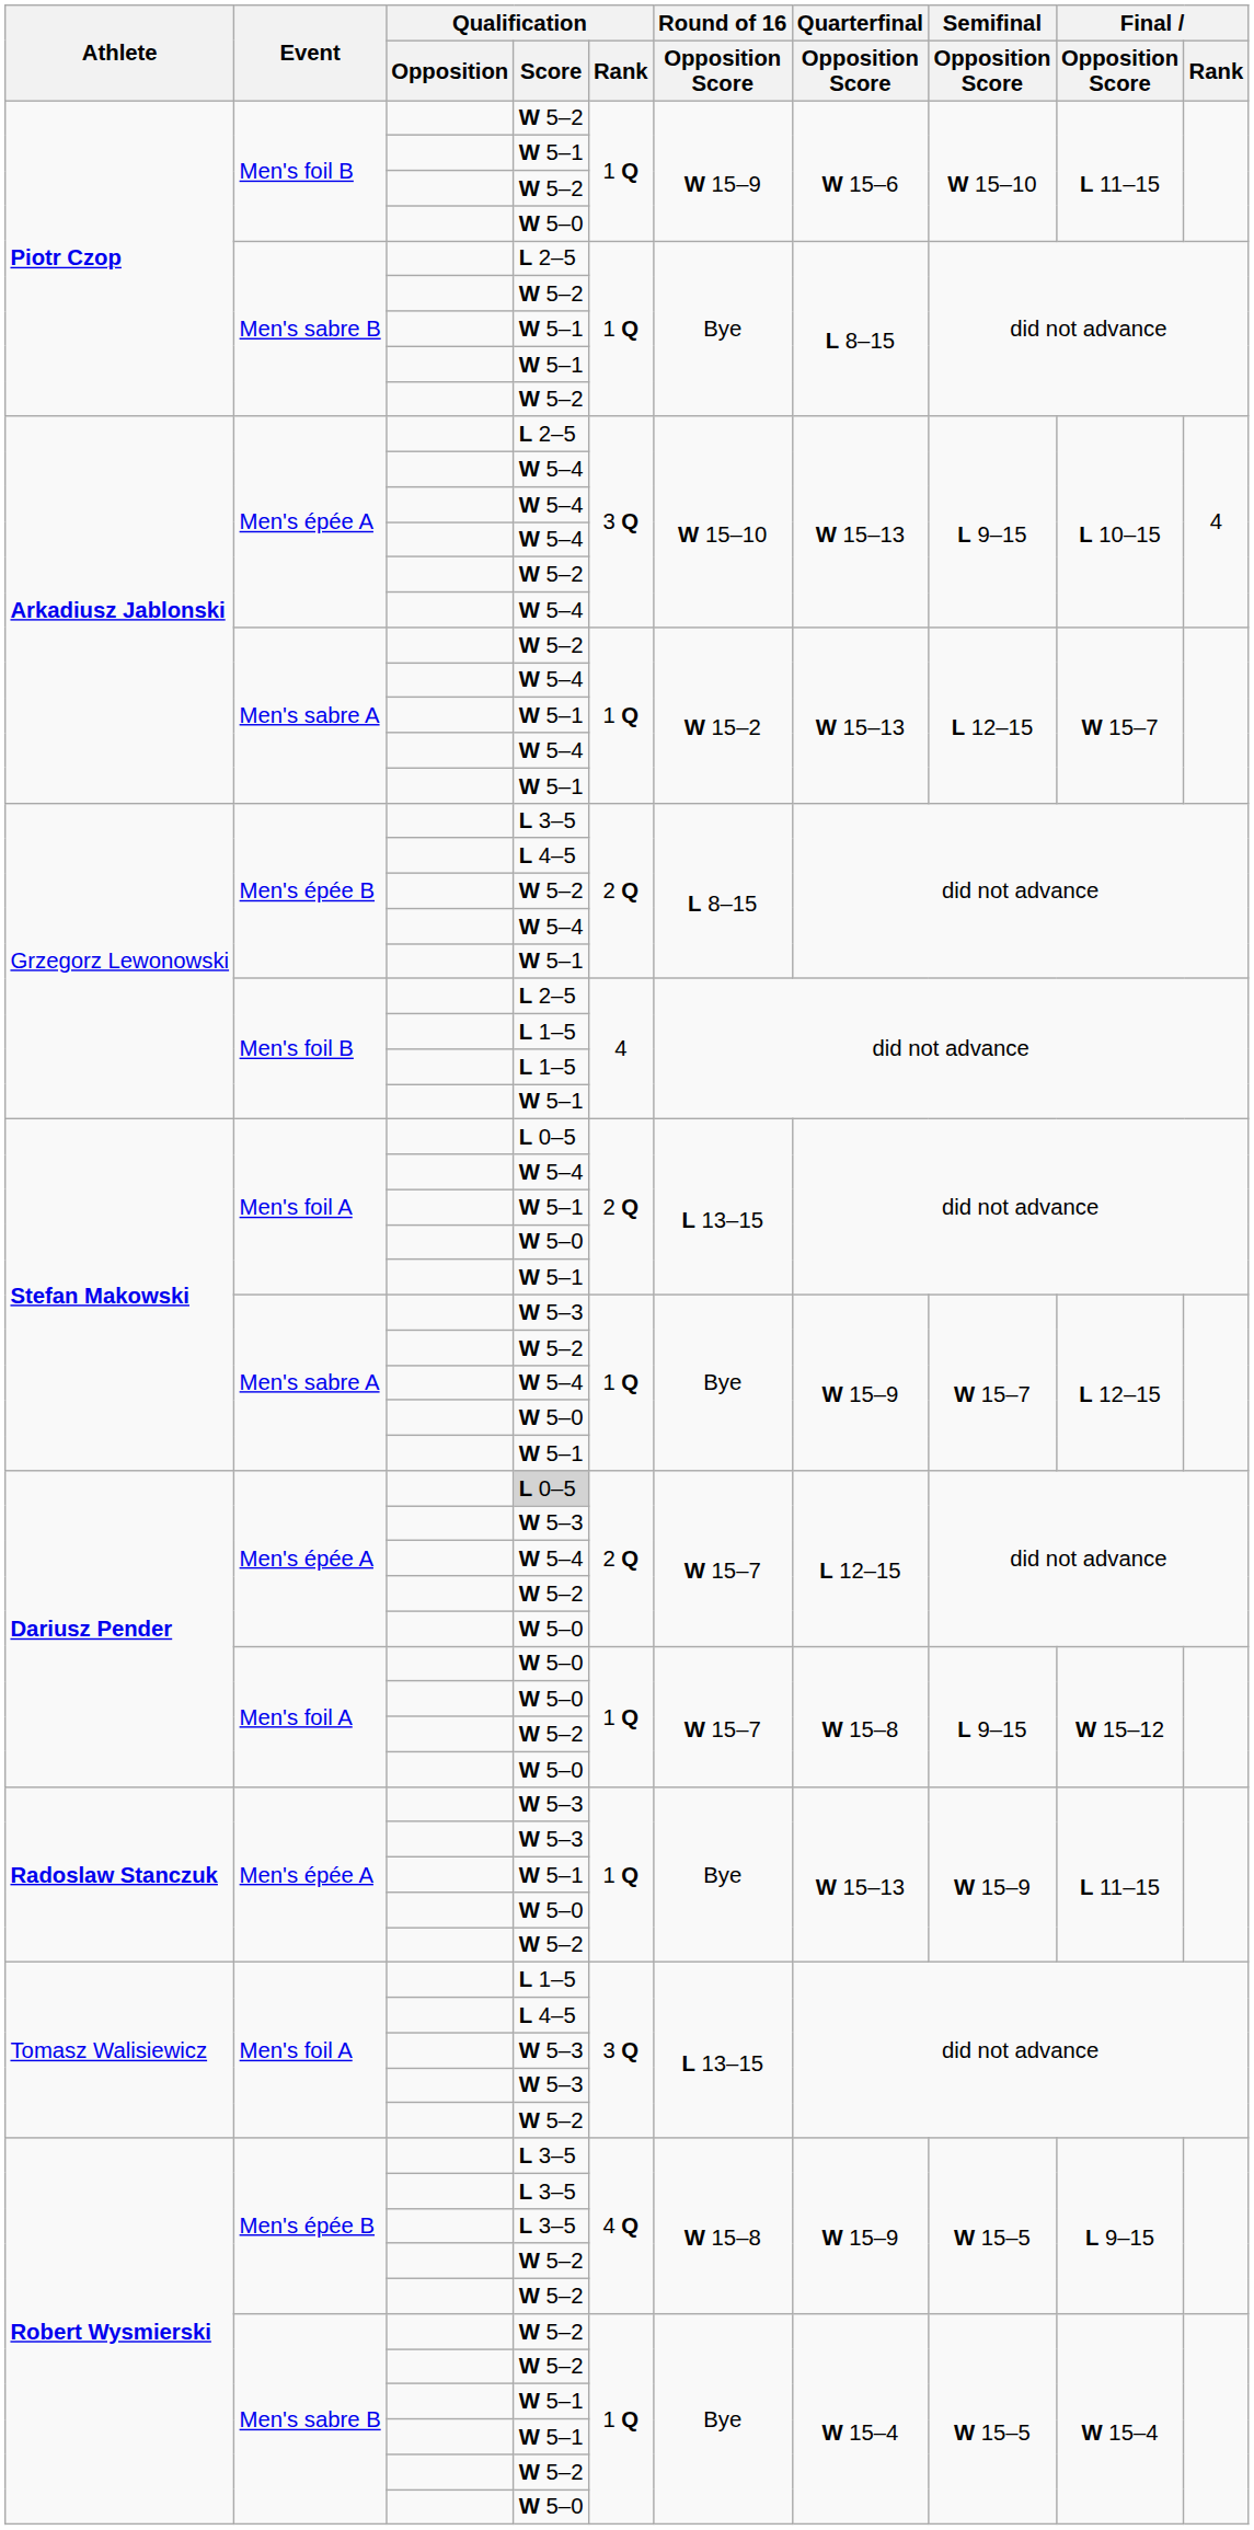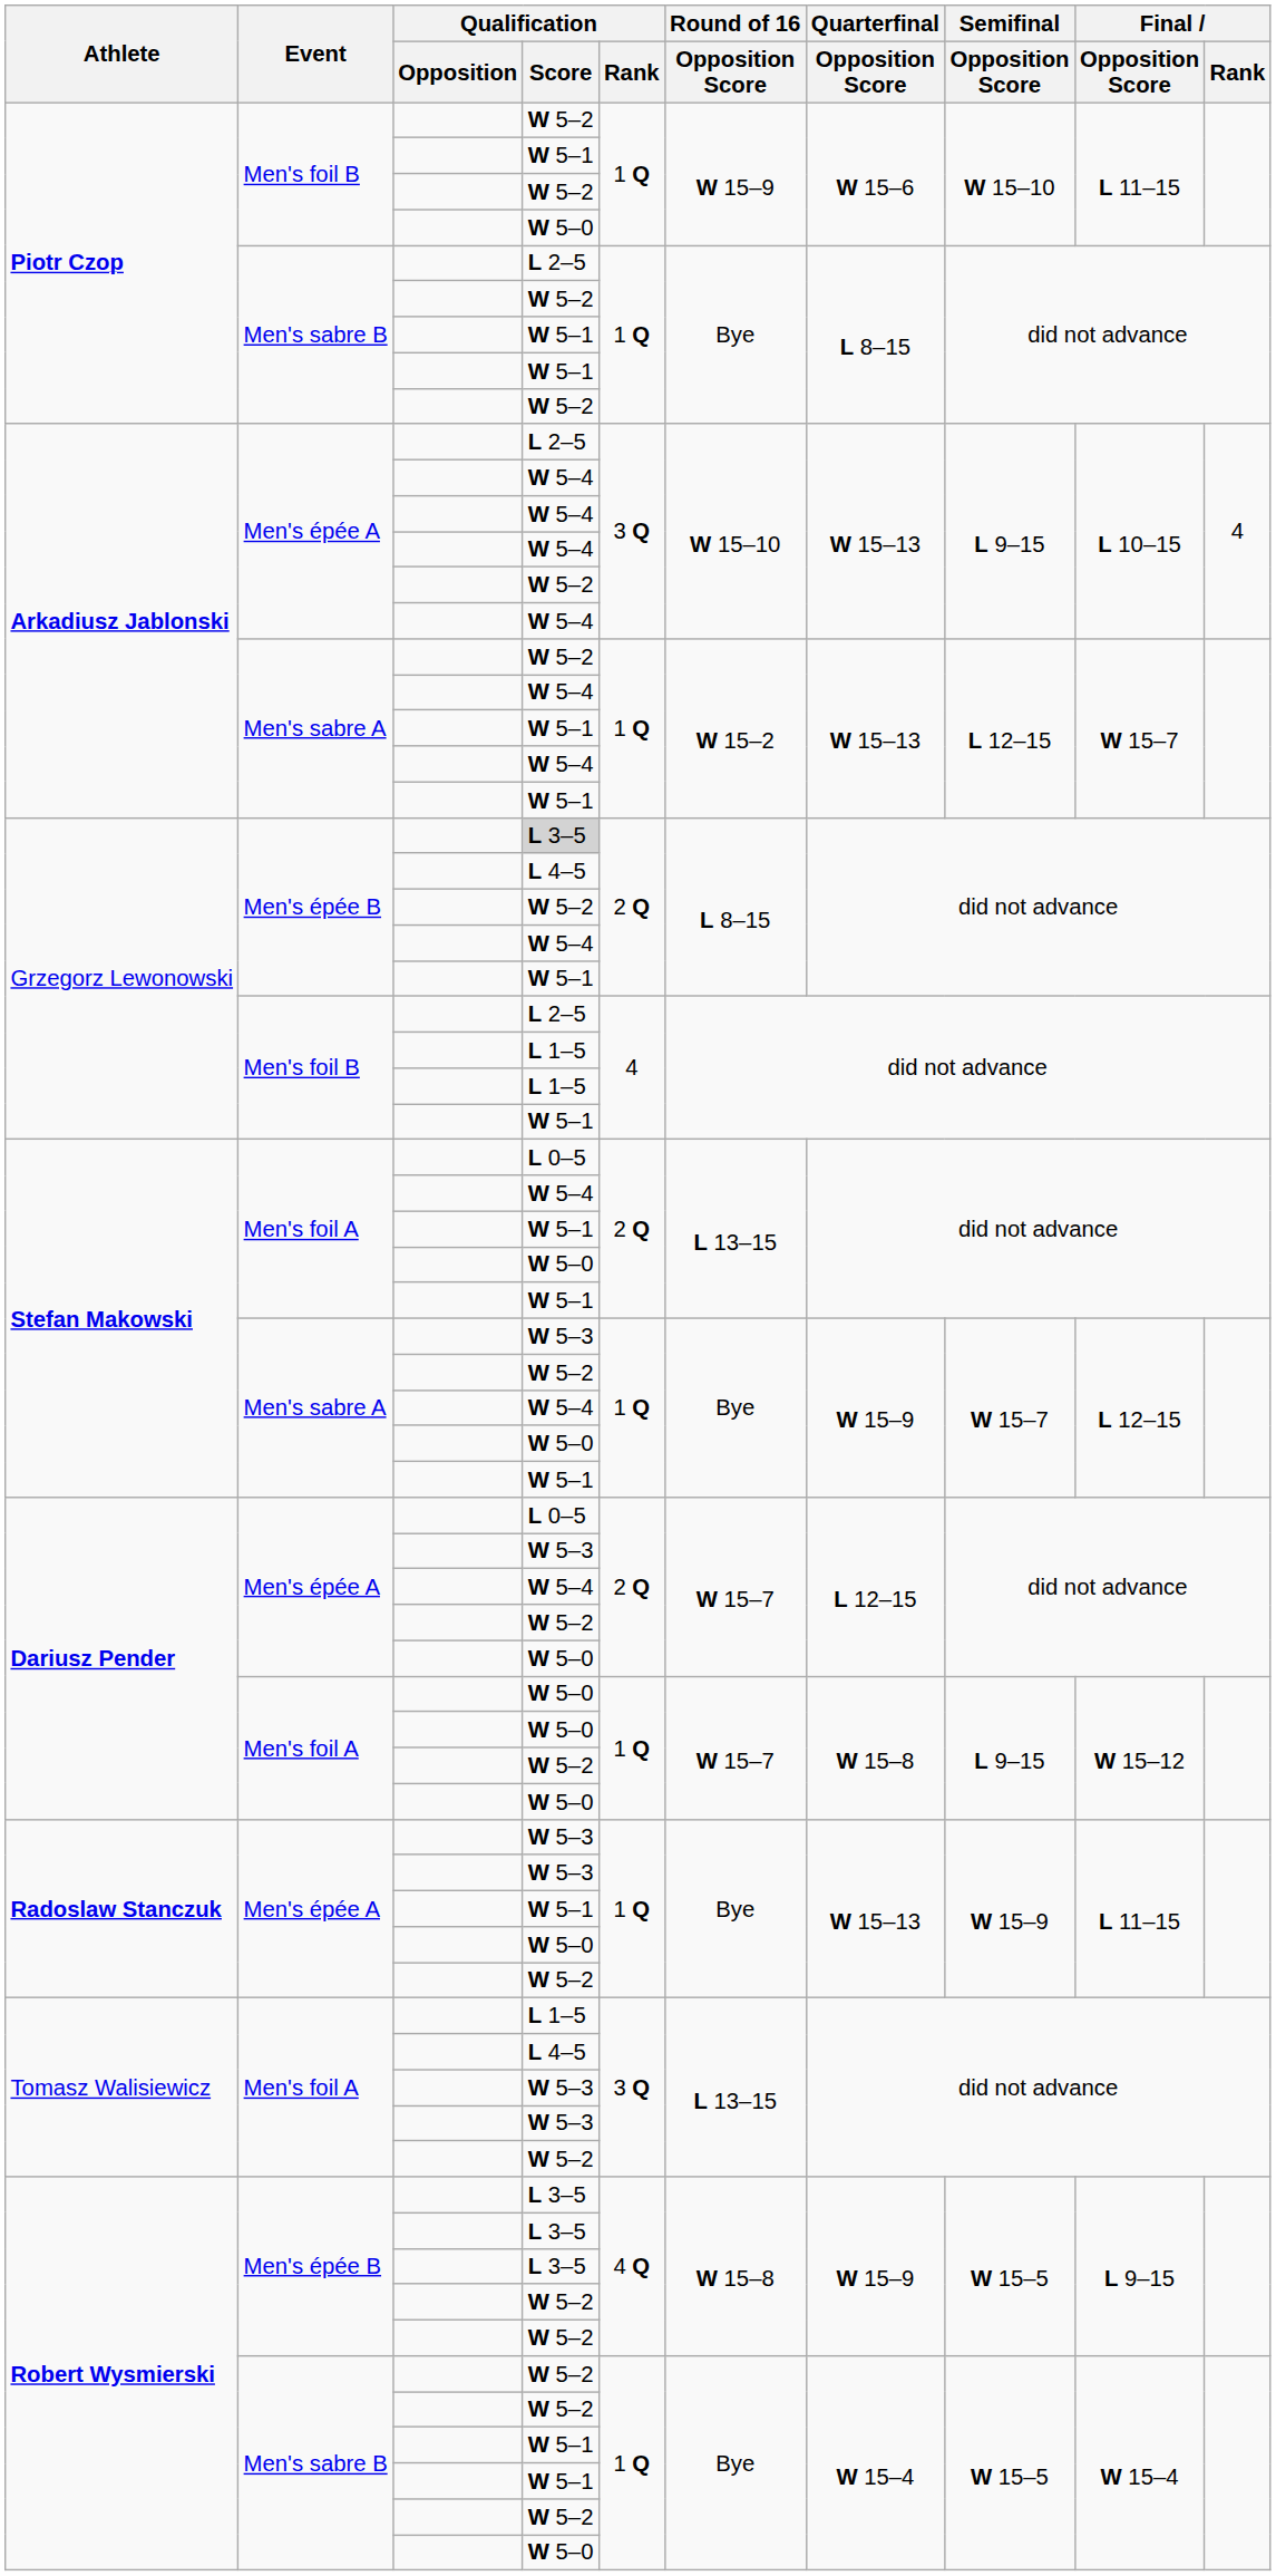Grzegorz Lewonowski / L 3–5 | Qualification / Score: no background -> lightgrey background
Dariusz Pender / L 0–5 | Qualification / Score: lightgrey background -> no background
